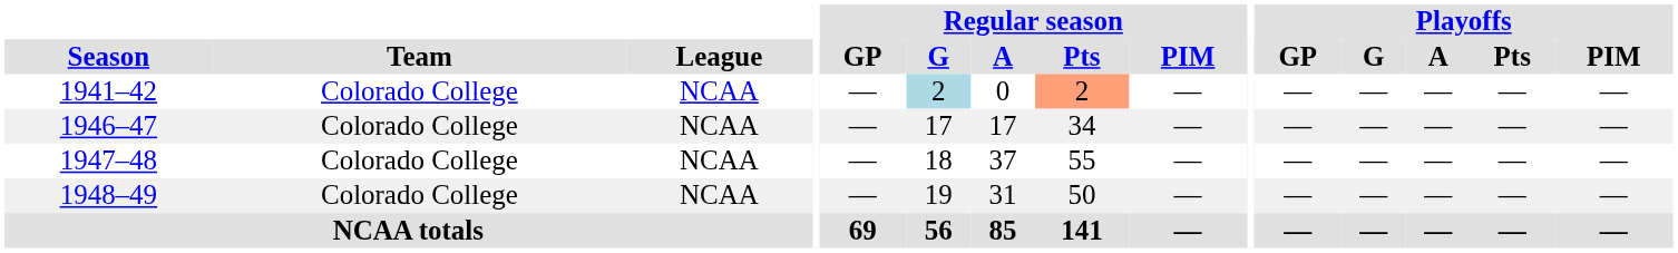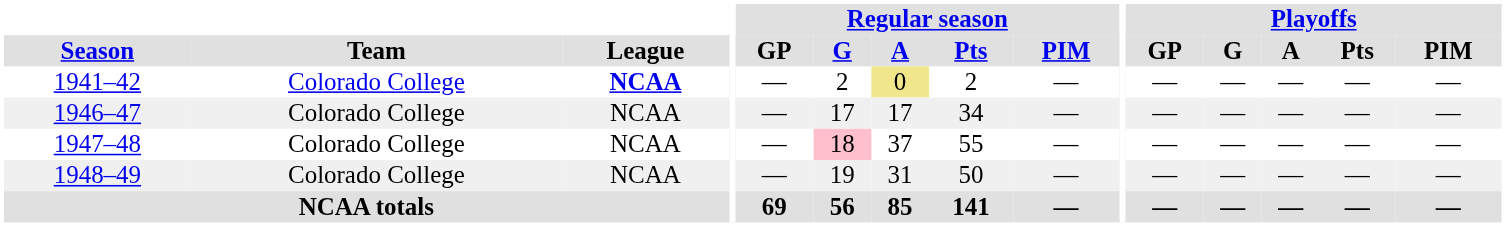1941–42 | League: normal -> bold
1941–42 | Regular season / G: lightblue background -> no background
1941–42 | Regular season / A: no background -> khaki background
1941–42 | Regular season / Pts: lightsalmon background -> no background
1947–48 | Regular season / G: no background -> pink background
